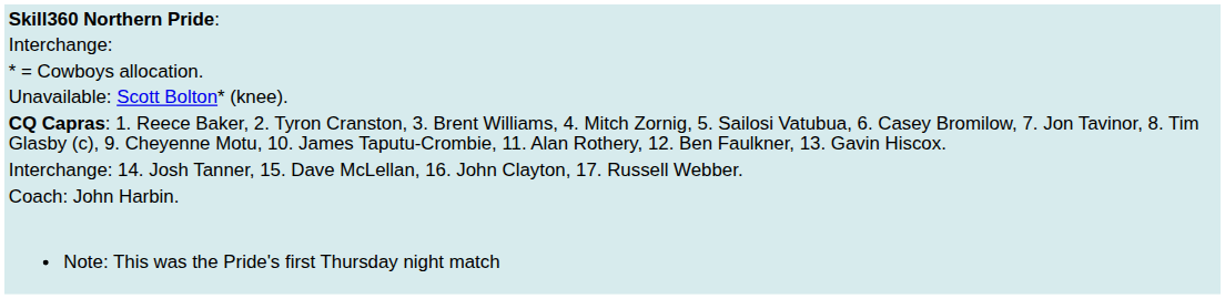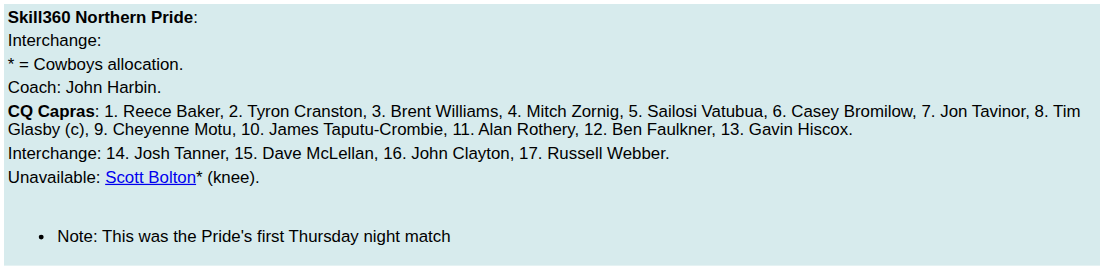row 4 | column 1: Unavailable: Scott Bolton* (knee). -> Coach: John Harbin.
row 7 | column 1: Coach: John Harbin. -> Unavailable: Scott Bolton* (knee).
